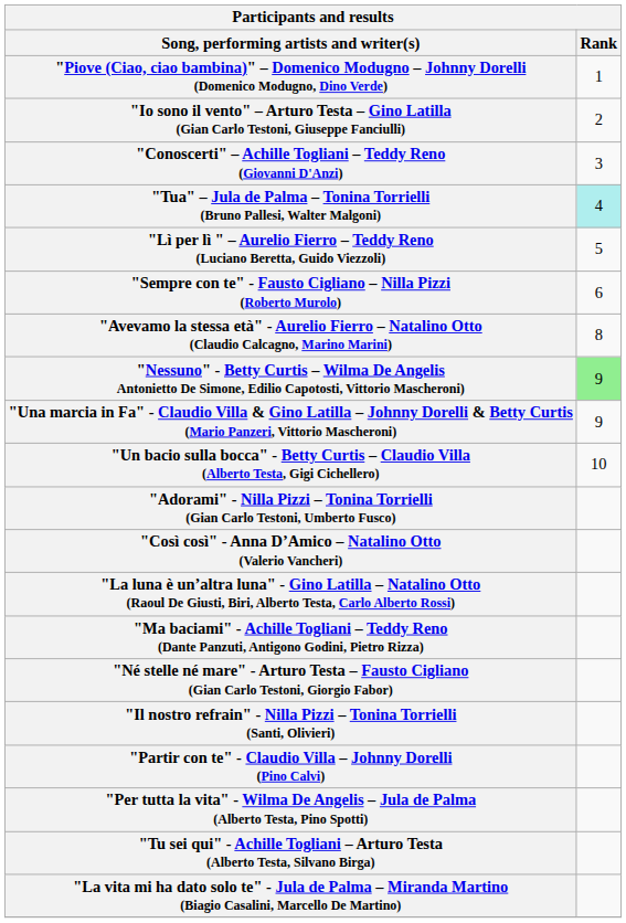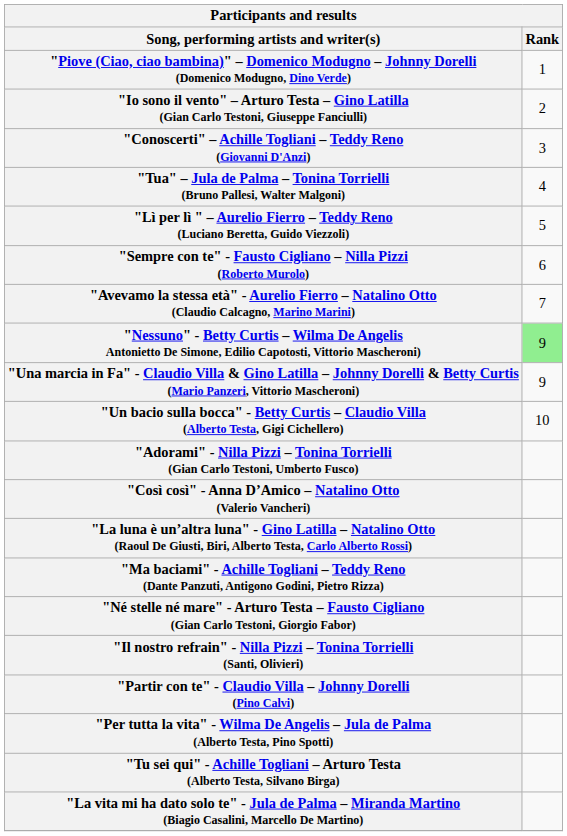row 6 | Rank: paleturquoise background -> no background
row 9 | Rank: 8 -> 7
